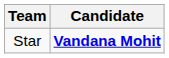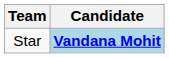Star | Candidate: no background -> lightblue background
